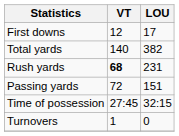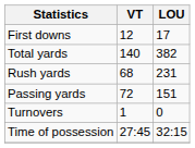Rush yards | VT: bold -> normal
rows swapped: Turnovers <-> Time of possession
